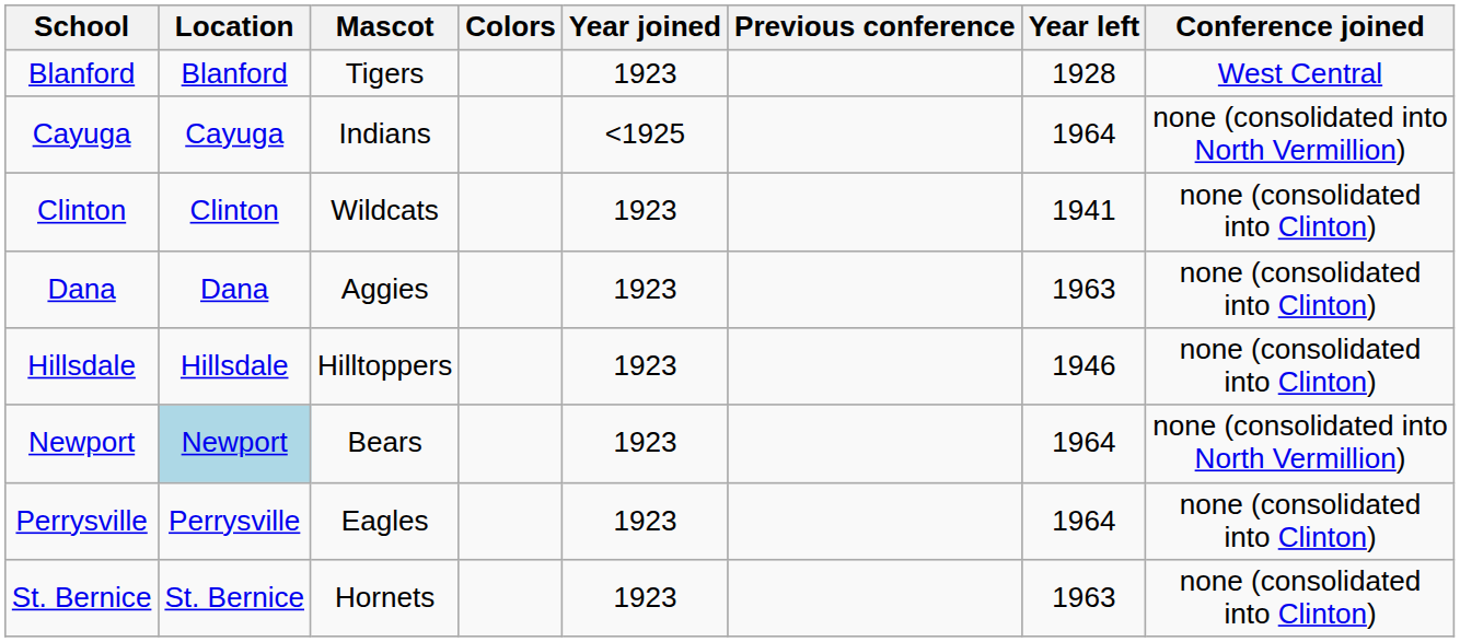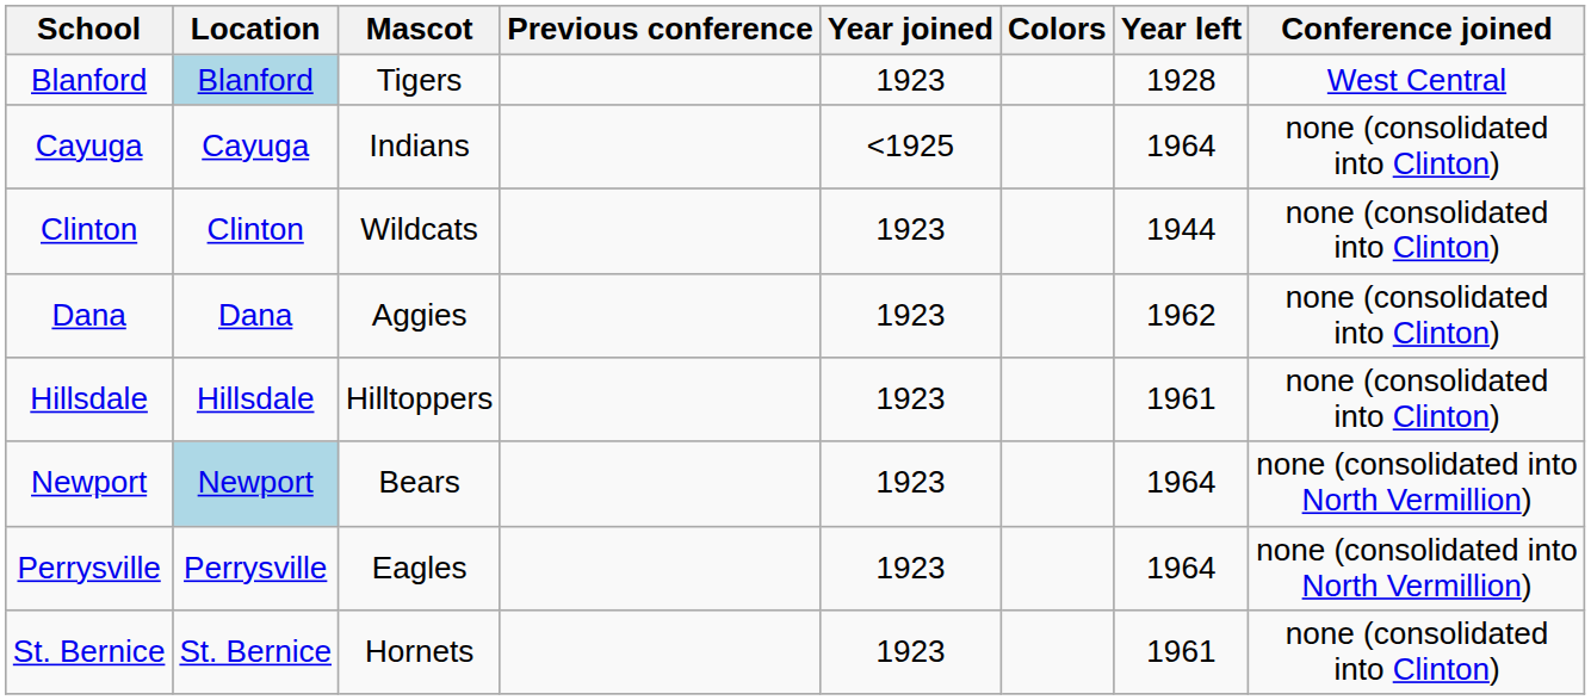columns swapped: Colors <-> Previous conference
row 2 | Location: no background -> lightblue background
row 3 | Conference joined: none (consolidated into North Vermillion) -> none (consolidated into Clinton)
row 4 | Year left: 1941 -> 1944
row 5 | Year left: 1963 -> 1962
row 6 | Year left: 1946 -> 1961
row 8 | Conference joined: none (consolidated into Clinton) -> none (consolidated into North Vermillion)
row 9 | Year left: 1963 -> 1961
